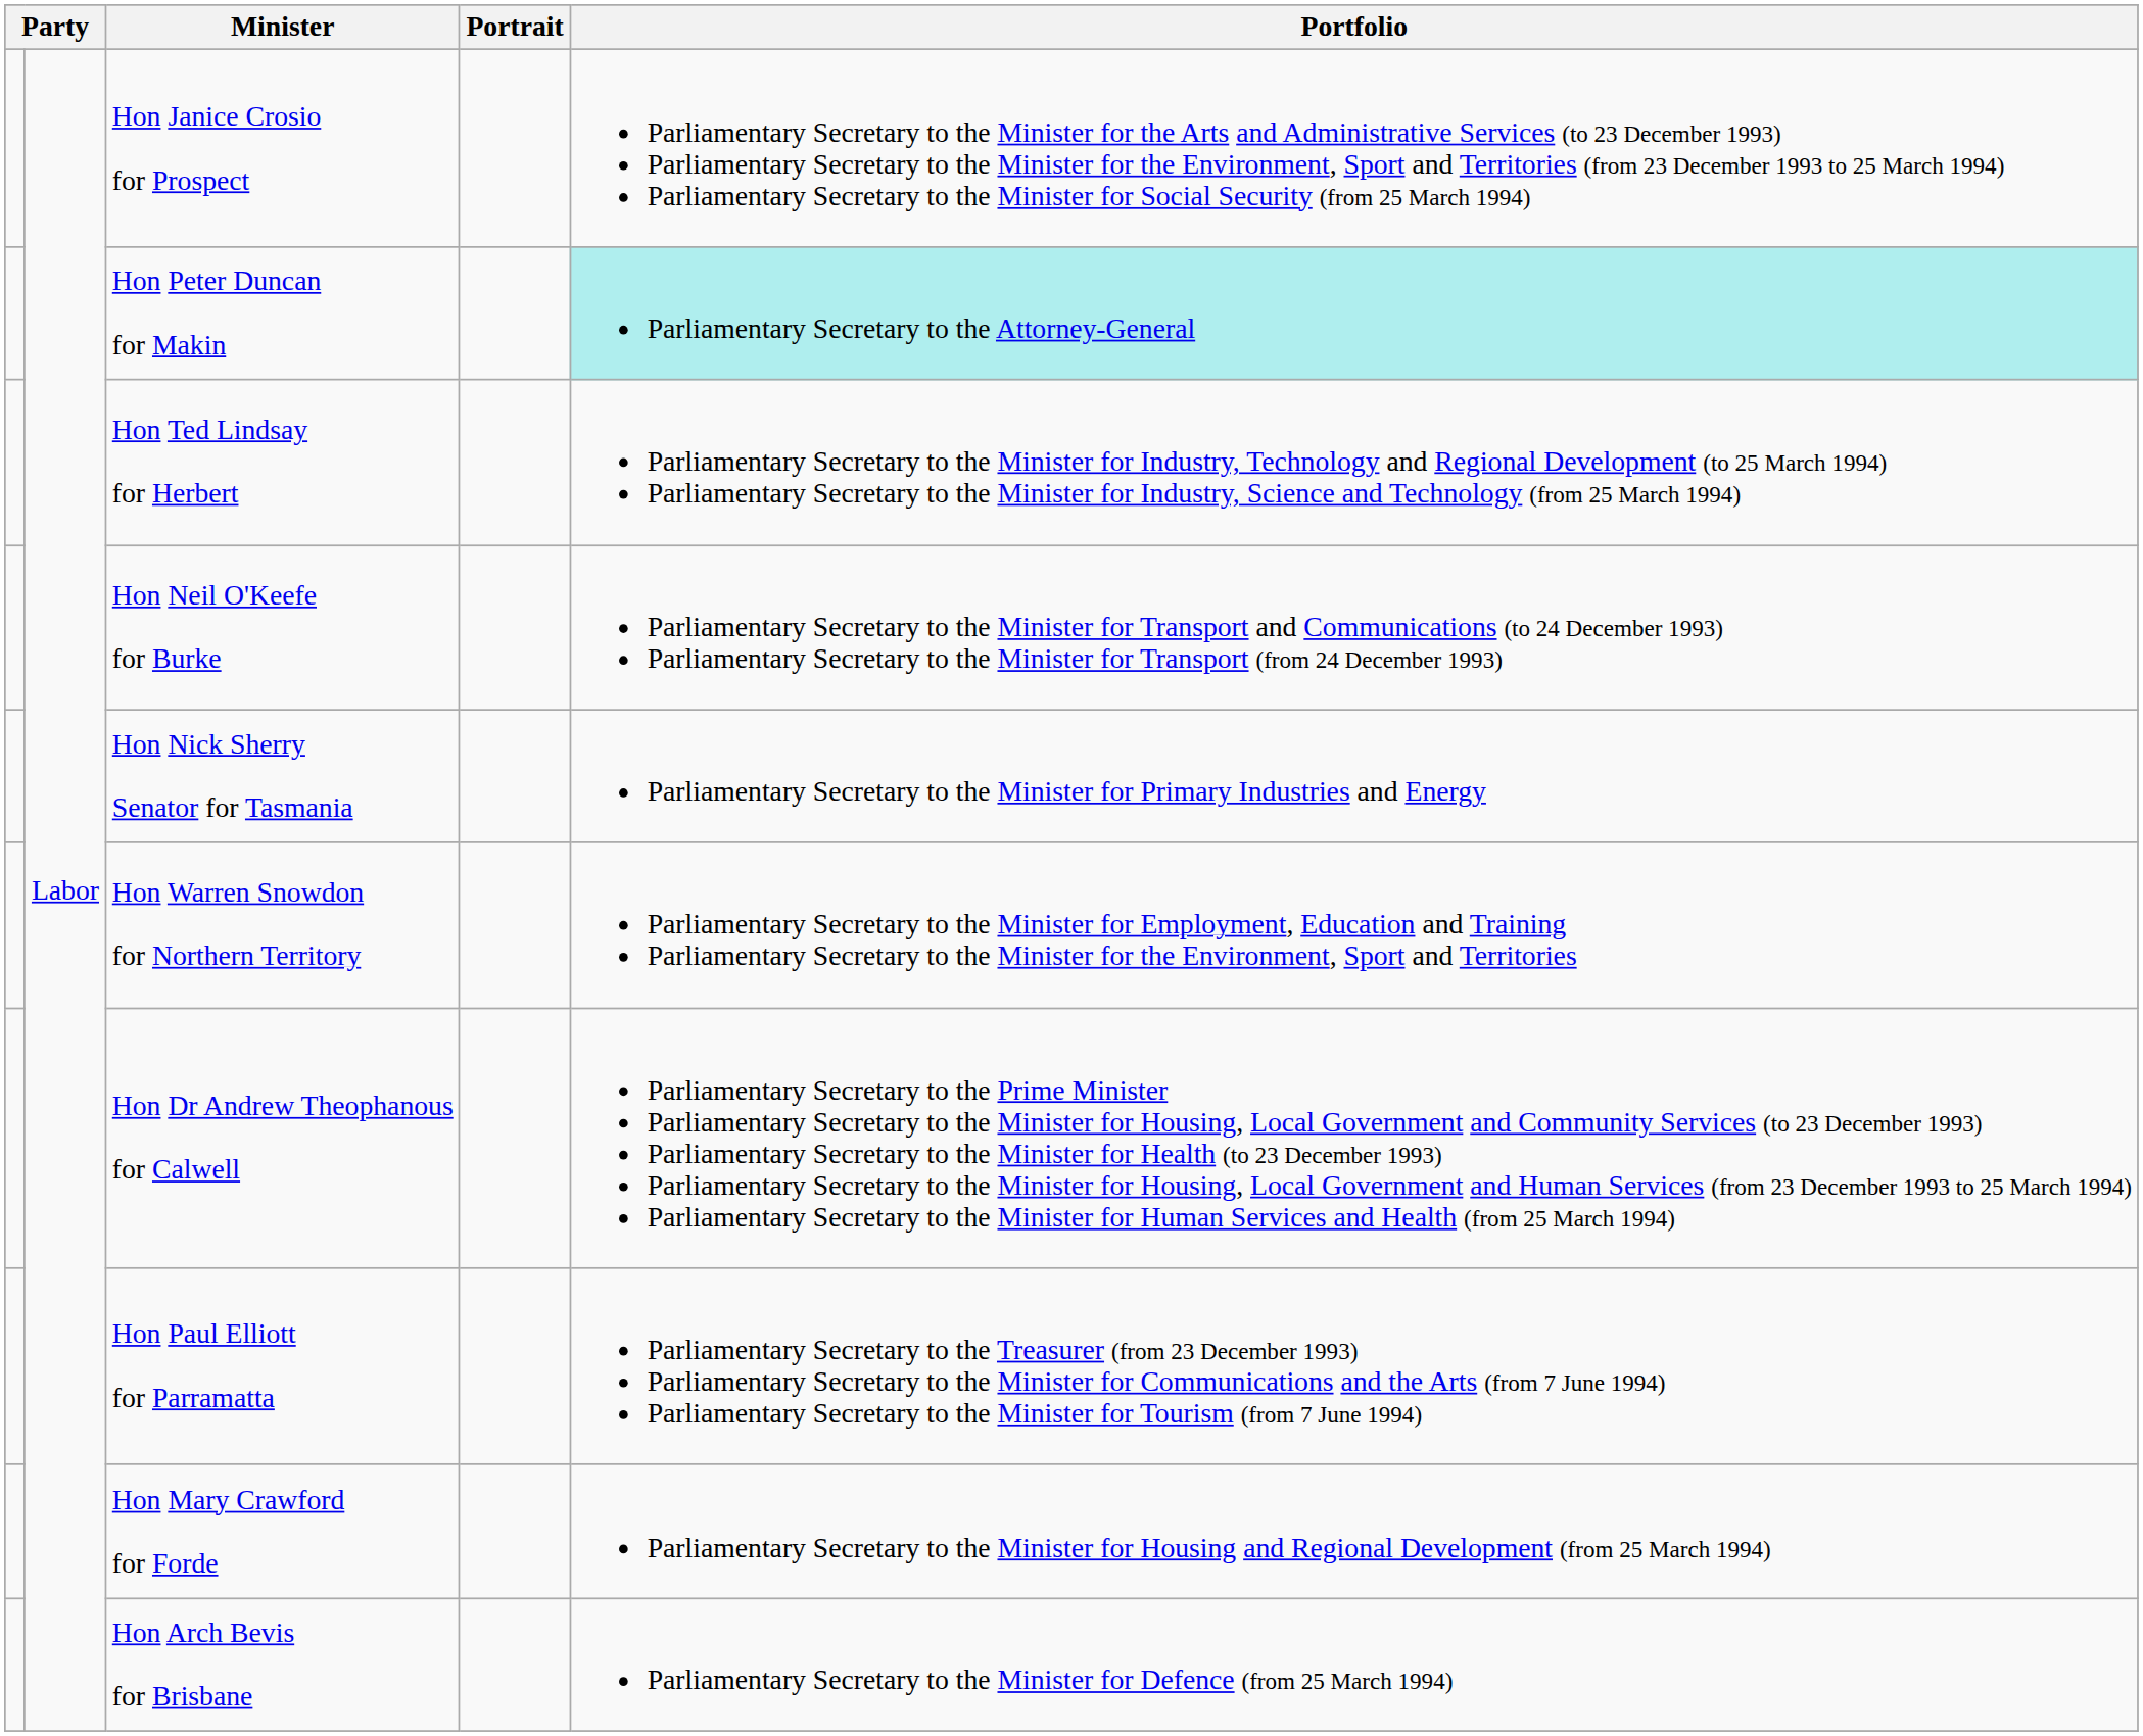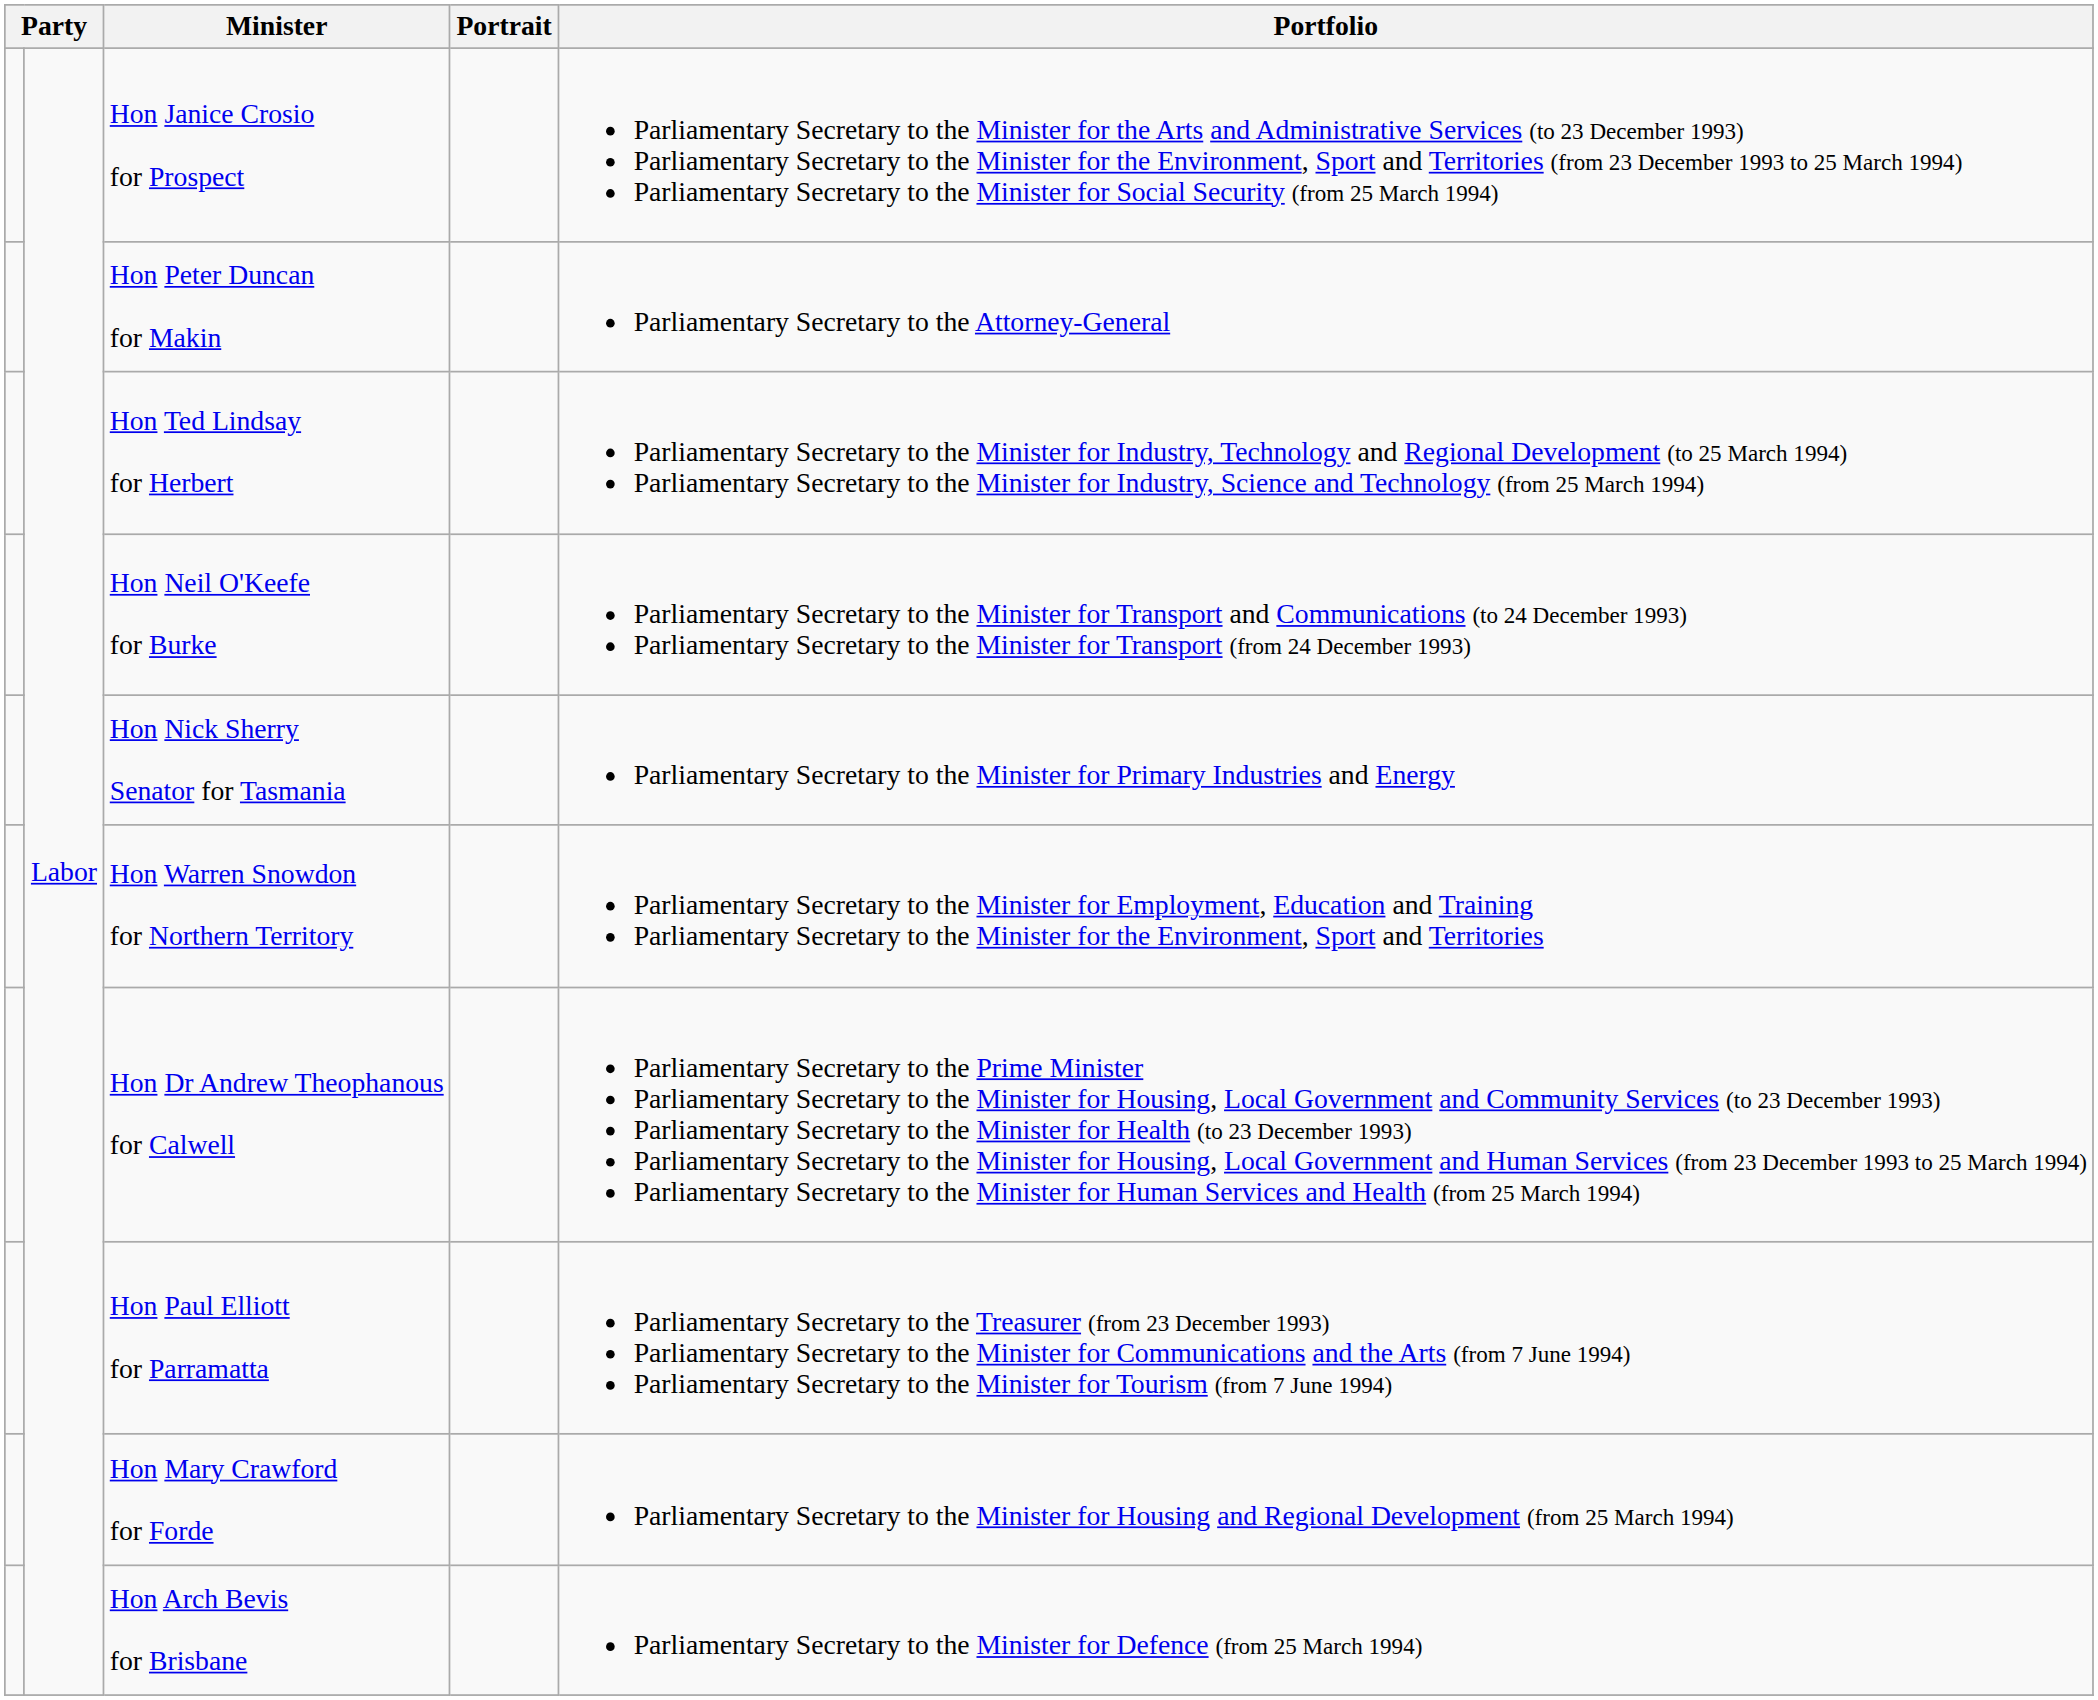Hon Peter Duncan for Makin | Portfolio: paleturquoise background -> no background
